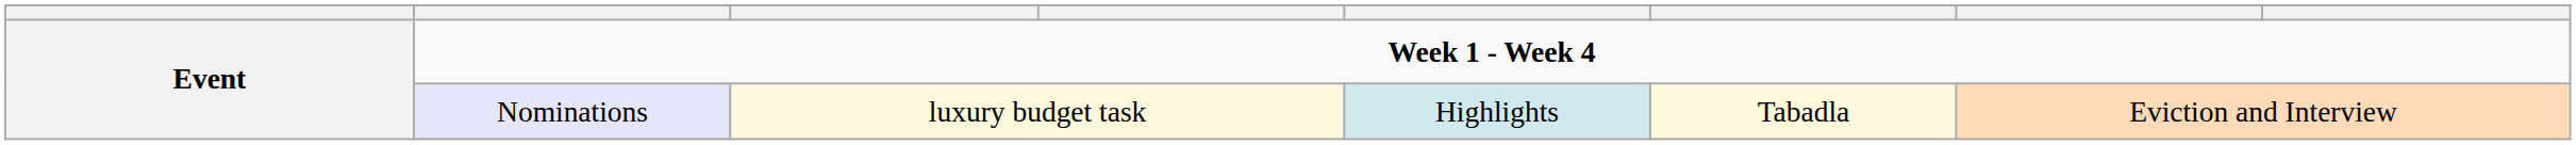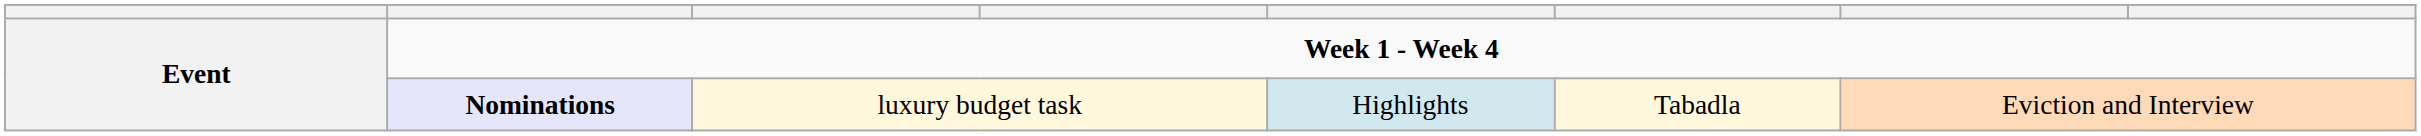Nominations | column 2: normal -> bold
